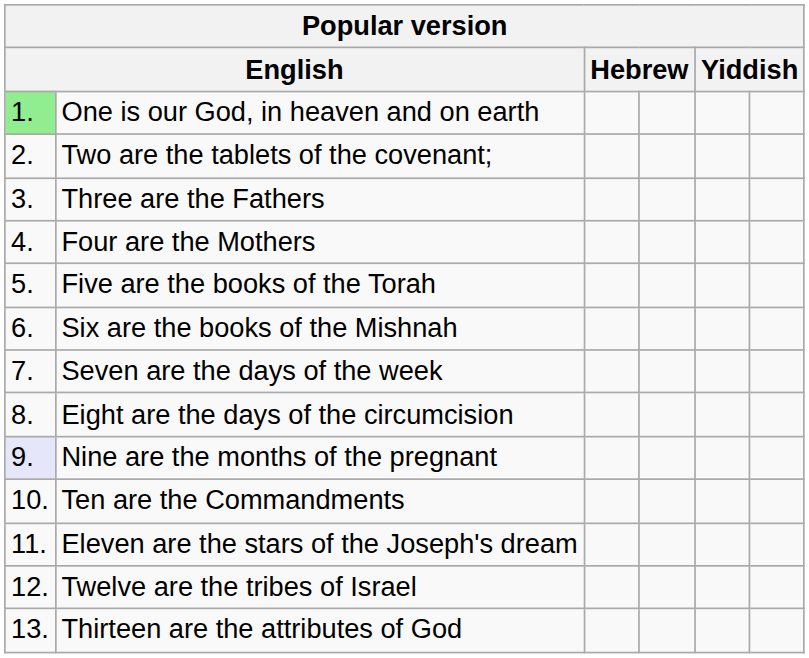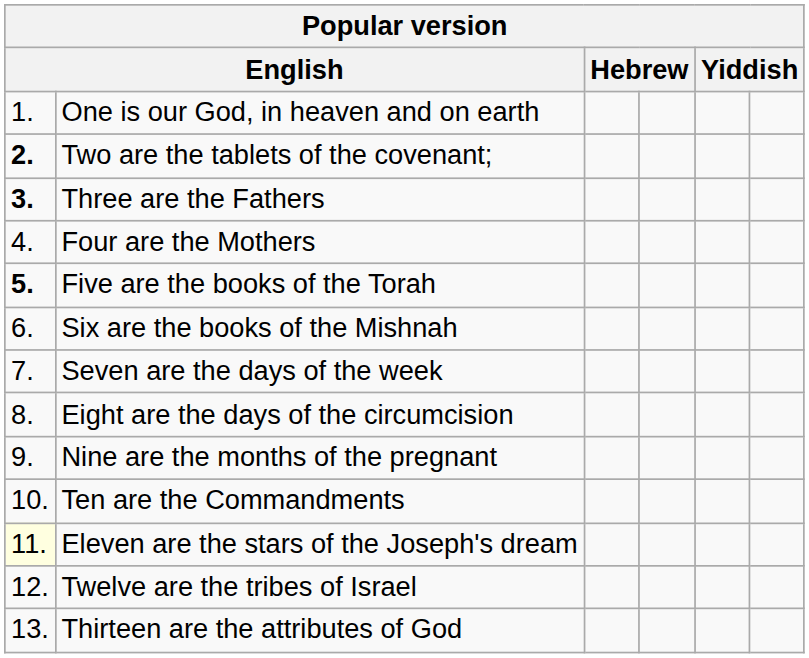One is our God, in heaven and on earth | column 1: lightgreen background -> no background
Two are the tablets of the covenant; | column 1: normal -> bold
Three are the Fathers | column 1: normal -> bold
Five are the books of the Torah | column 1: normal -> bold
Nine are the months of the pregnant | column 1: lavender background -> no background
Eleven are the stars of the Joseph's dream | column 1: no background -> lightyellow background
